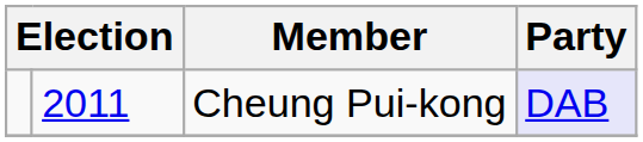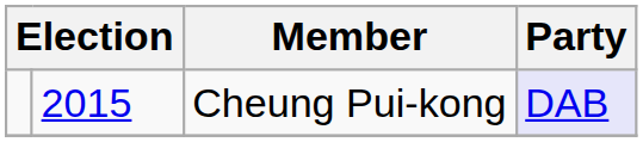Cheung Pui-kong | column 2: 2011 -> 2015
